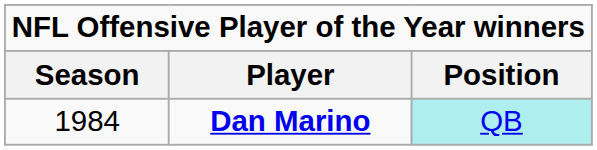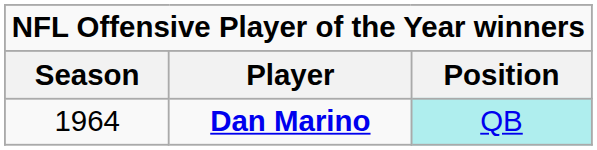Dan Marino | Season: 1984 -> 1964
